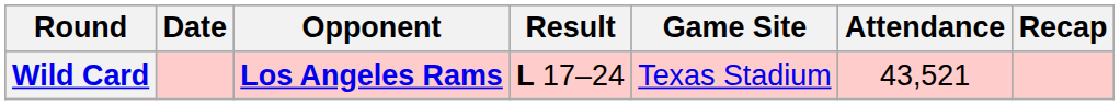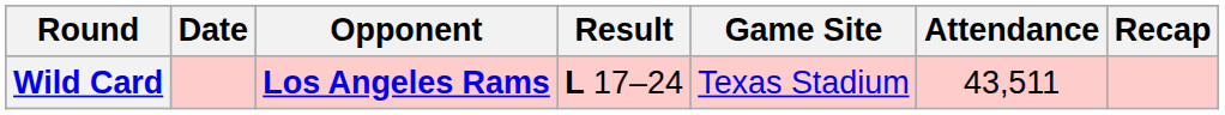Wild Card | Attendance: 43,521 -> 43,511
